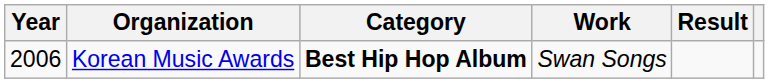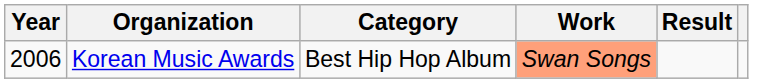Korean Music Awards | Category: bold -> normal
Korean Music Awards | Work: no background -> lightsalmon background
